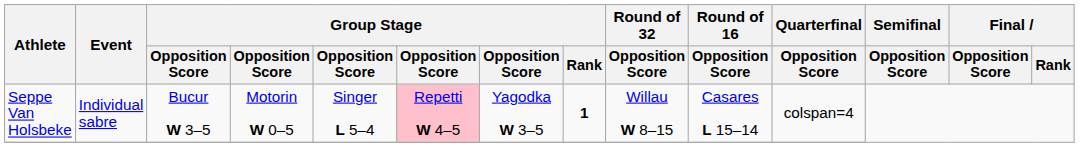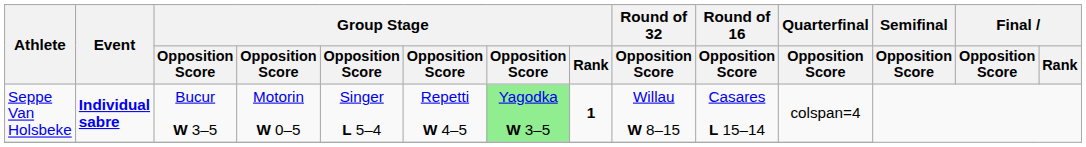Seppe Van Holsbeke | Event: normal -> bold
Seppe Van Holsbeke | column 6: pink background -> no background
Seppe Van Holsbeke | column 7: no background -> lightgreen background
